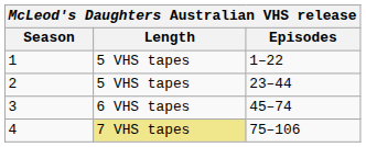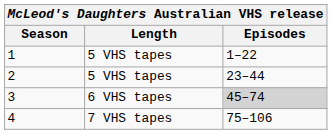3 | Episodes: no background -> lightgrey background
4 | Length: khaki background -> no background
